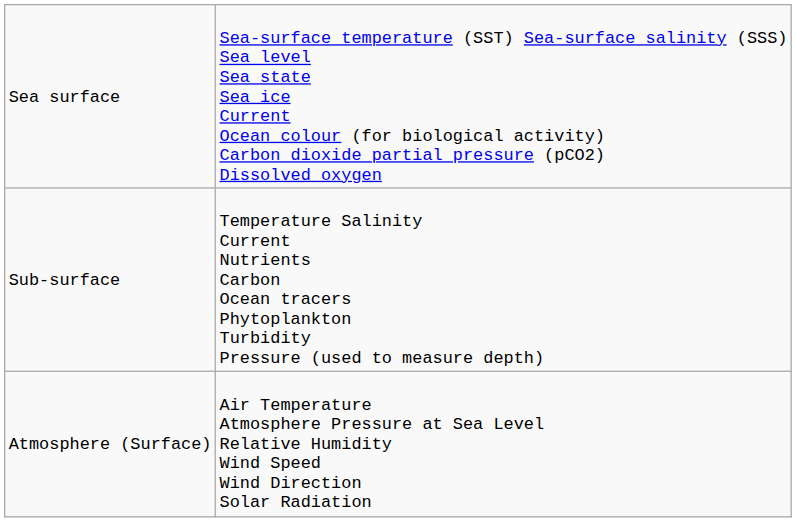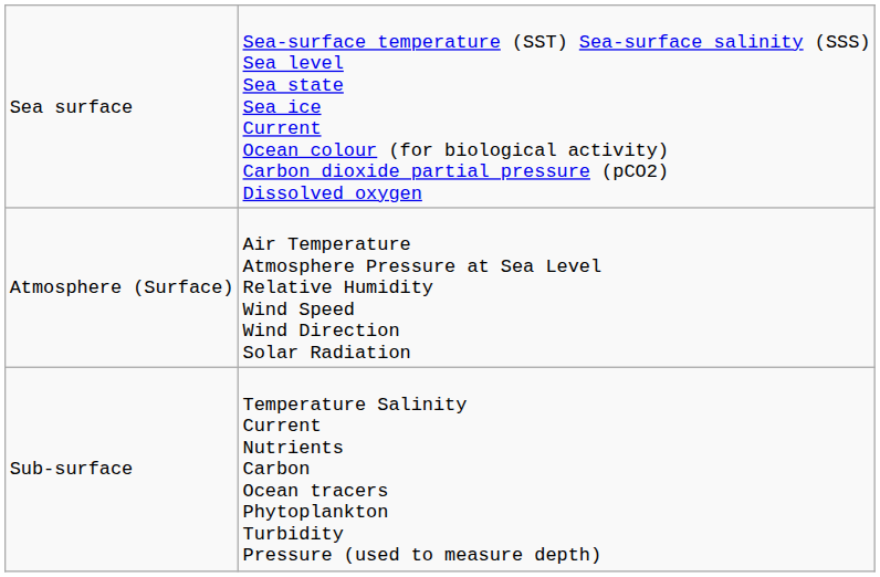rows swapped: Sub-surface <-> Atmosphere (Surface)
